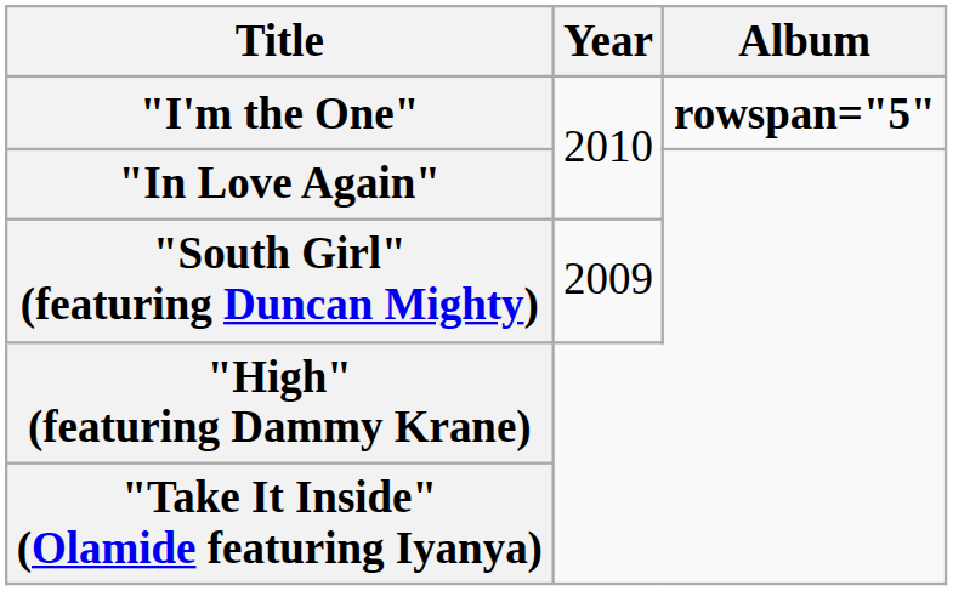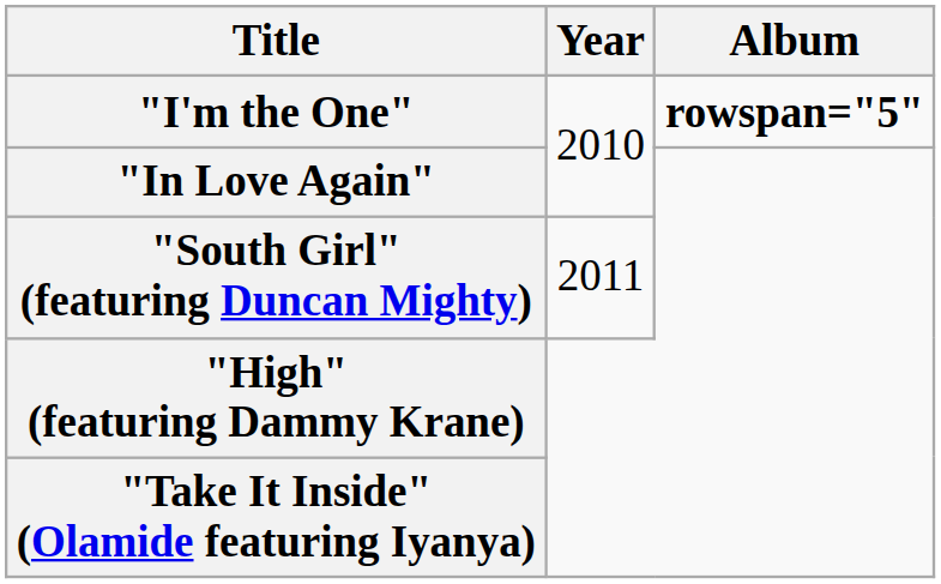"South Girl" (featuring Duncan Mighty) | Year: 2009 -> 2011
